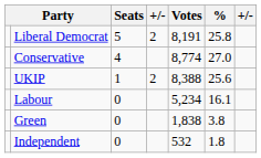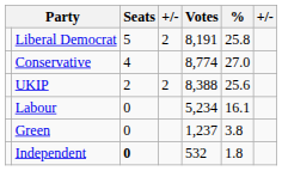UKIP | Seats: 1 -> 2
Green | Votes: 1,838 -> 1,237
Independent | Seats: normal -> bold
